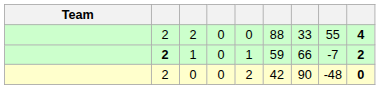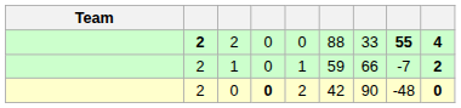row 2 | column 2: normal -> bold
row 2 | column 8: normal -> bold
row 3 | column 2: bold -> normal
row 4 | column 4: normal -> bold
